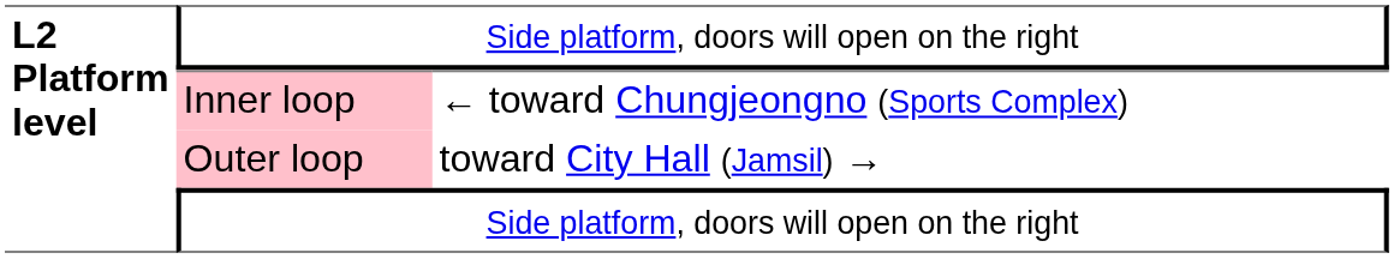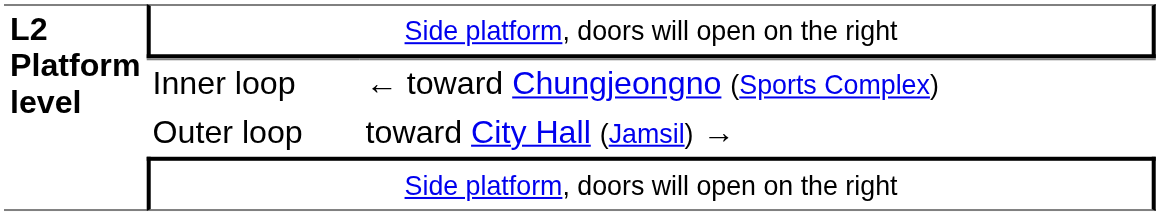Inner loop | column 2: pink background -> no background
Outer loop | column 2: pink background -> no background
